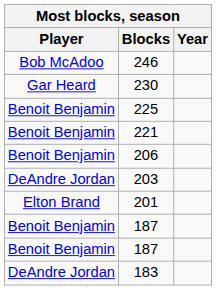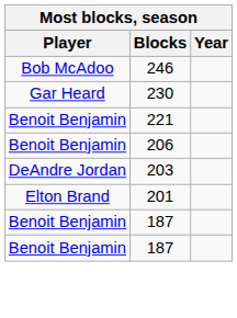- row: Benoit Benjamin | 225
- row: DeAndre Jordan | 183
